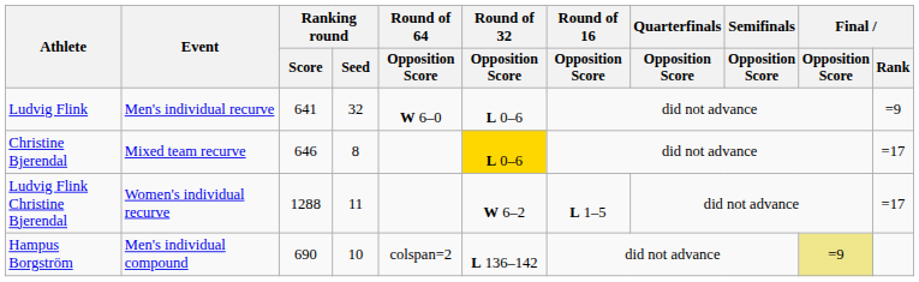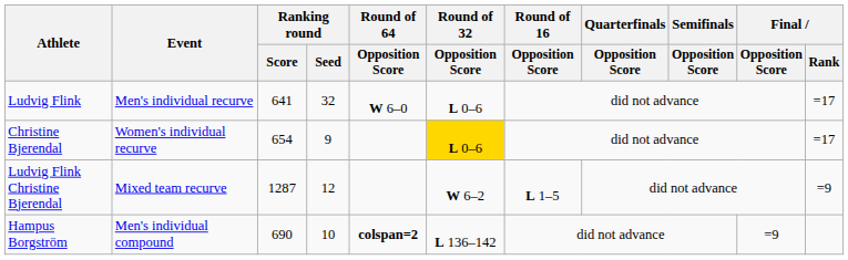Ludvig Flink | Final / Rank: =9 -> =17
Christine Bjerendal | Event: Mixed team recurve -> Women's individual recurve
Christine Bjerendal | Ranking round / Score: 646 -> 654
Christine Bjerendal | Ranking round / Seed: 8 -> 9
Ludvig Flink Christine Bjerendal | Event: Women's individual recurve -> Mixed team recurve
Ludvig Flink Christine Bjerendal | Ranking round / Score: 1288 -> 1287
Ludvig Flink Christine Bjerendal | Ranking round / Seed: 11 -> 12
Ludvig Flink Christine Bjerendal | Final / Rank: =17 -> =9
Hampus Borgström | Round of 64 / Opposition Score: normal -> bold
Hampus Borgström | Final / Opposition Score: khaki background -> no background
